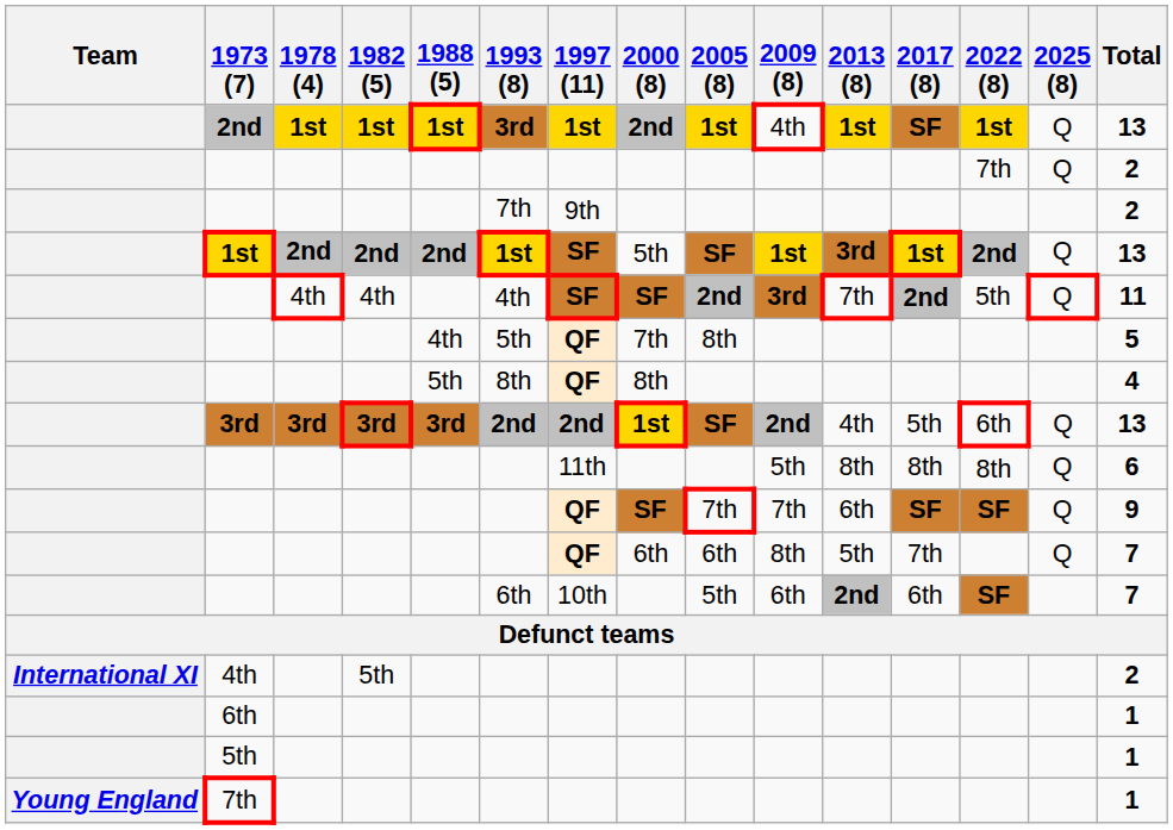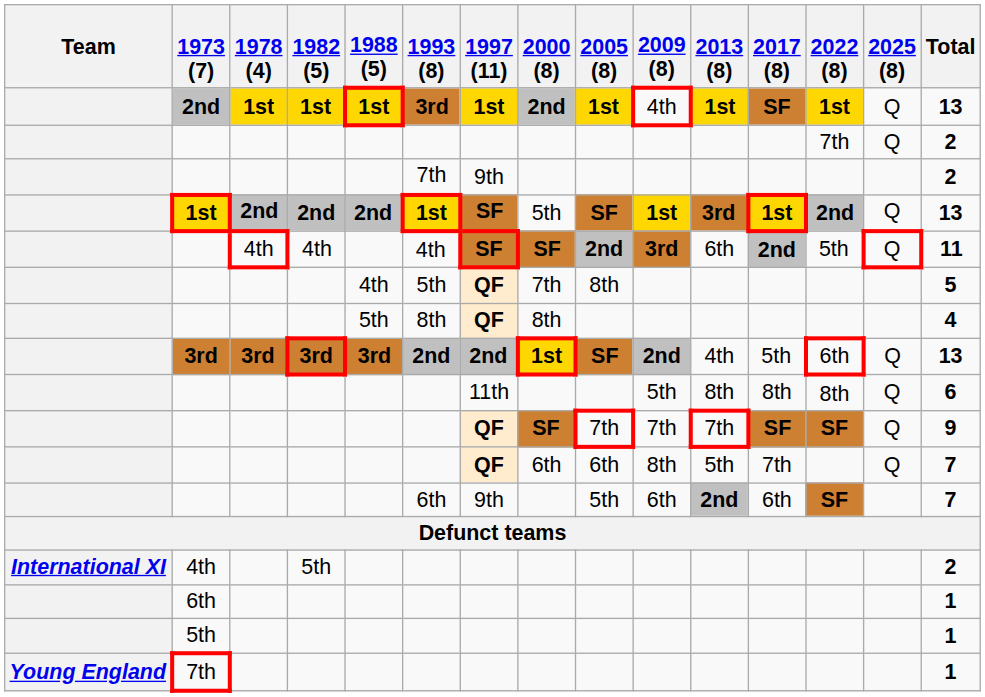row 6 | 2013 (8): 7th -> 6th
row 11 | 2013 (8): 6th -> 7th
row 13 | 1997 (11): 10th -> 9th
